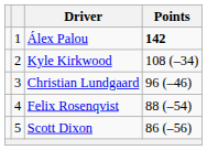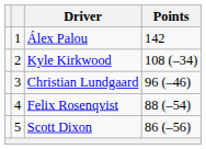Álex Palou | Points: bold -> normal
